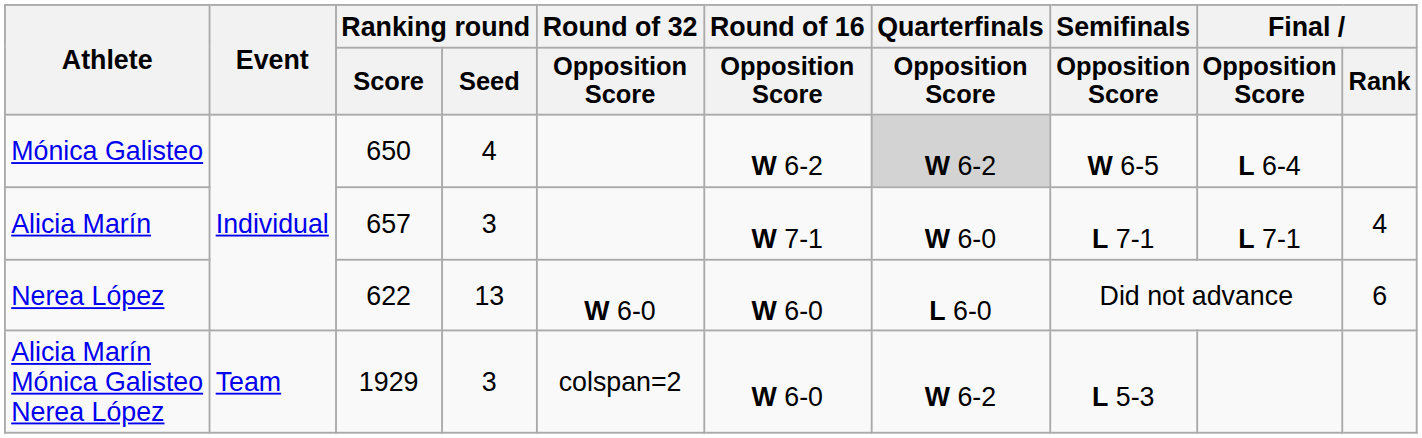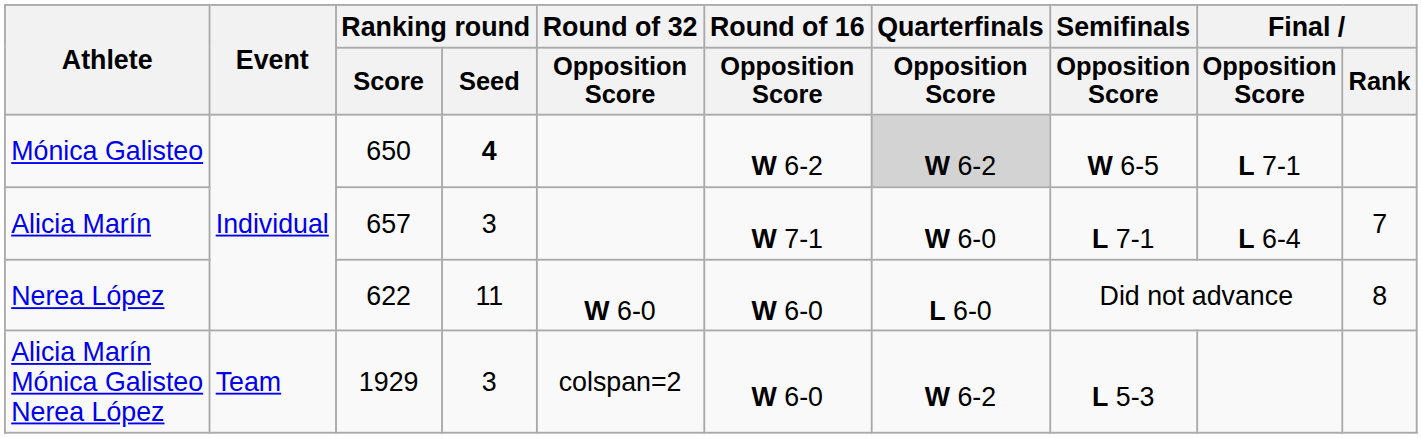Mónica Galisteo | Ranking round / Seed: normal -> bold
Mónica Galisteo | Final / Opposition Score: L 6-4 -> L 7-1
Alicia Marín | Final / Opposition Score: L 7-1 -> L 6-4
Alicia Marín | Final / Rank: 4 -> 7
Nerea López | Ranking round / Seed: 13 -> 11
Nerea López | Final / Rank: 6 -> 8
